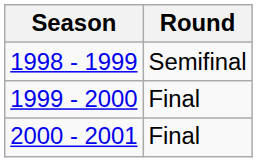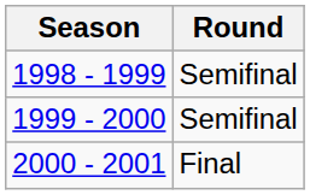1999 - 2000 | Round: Final -> Semifinal
